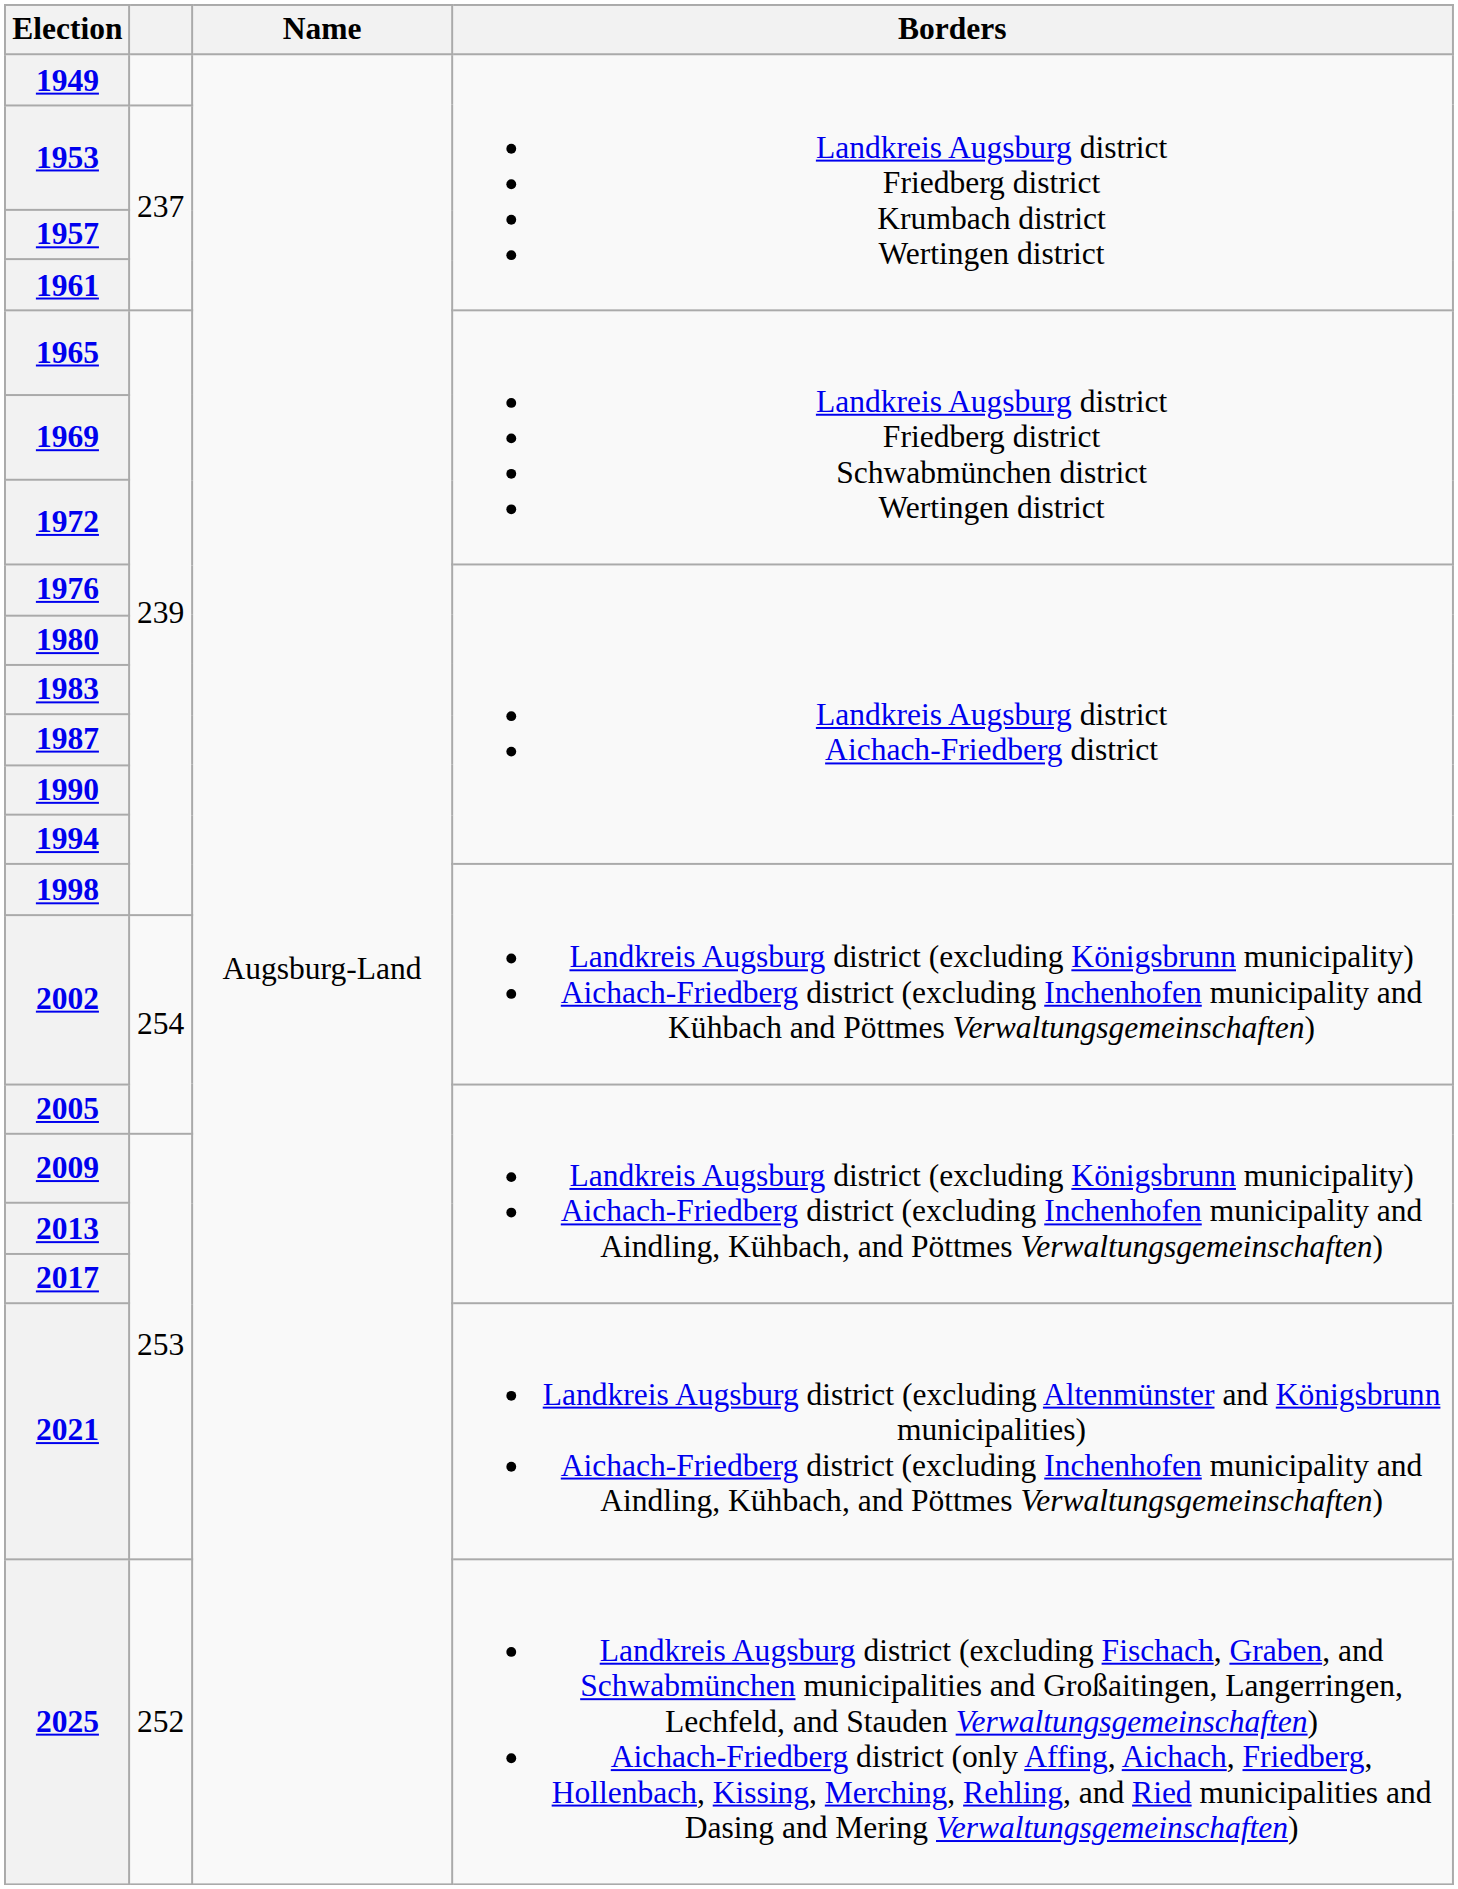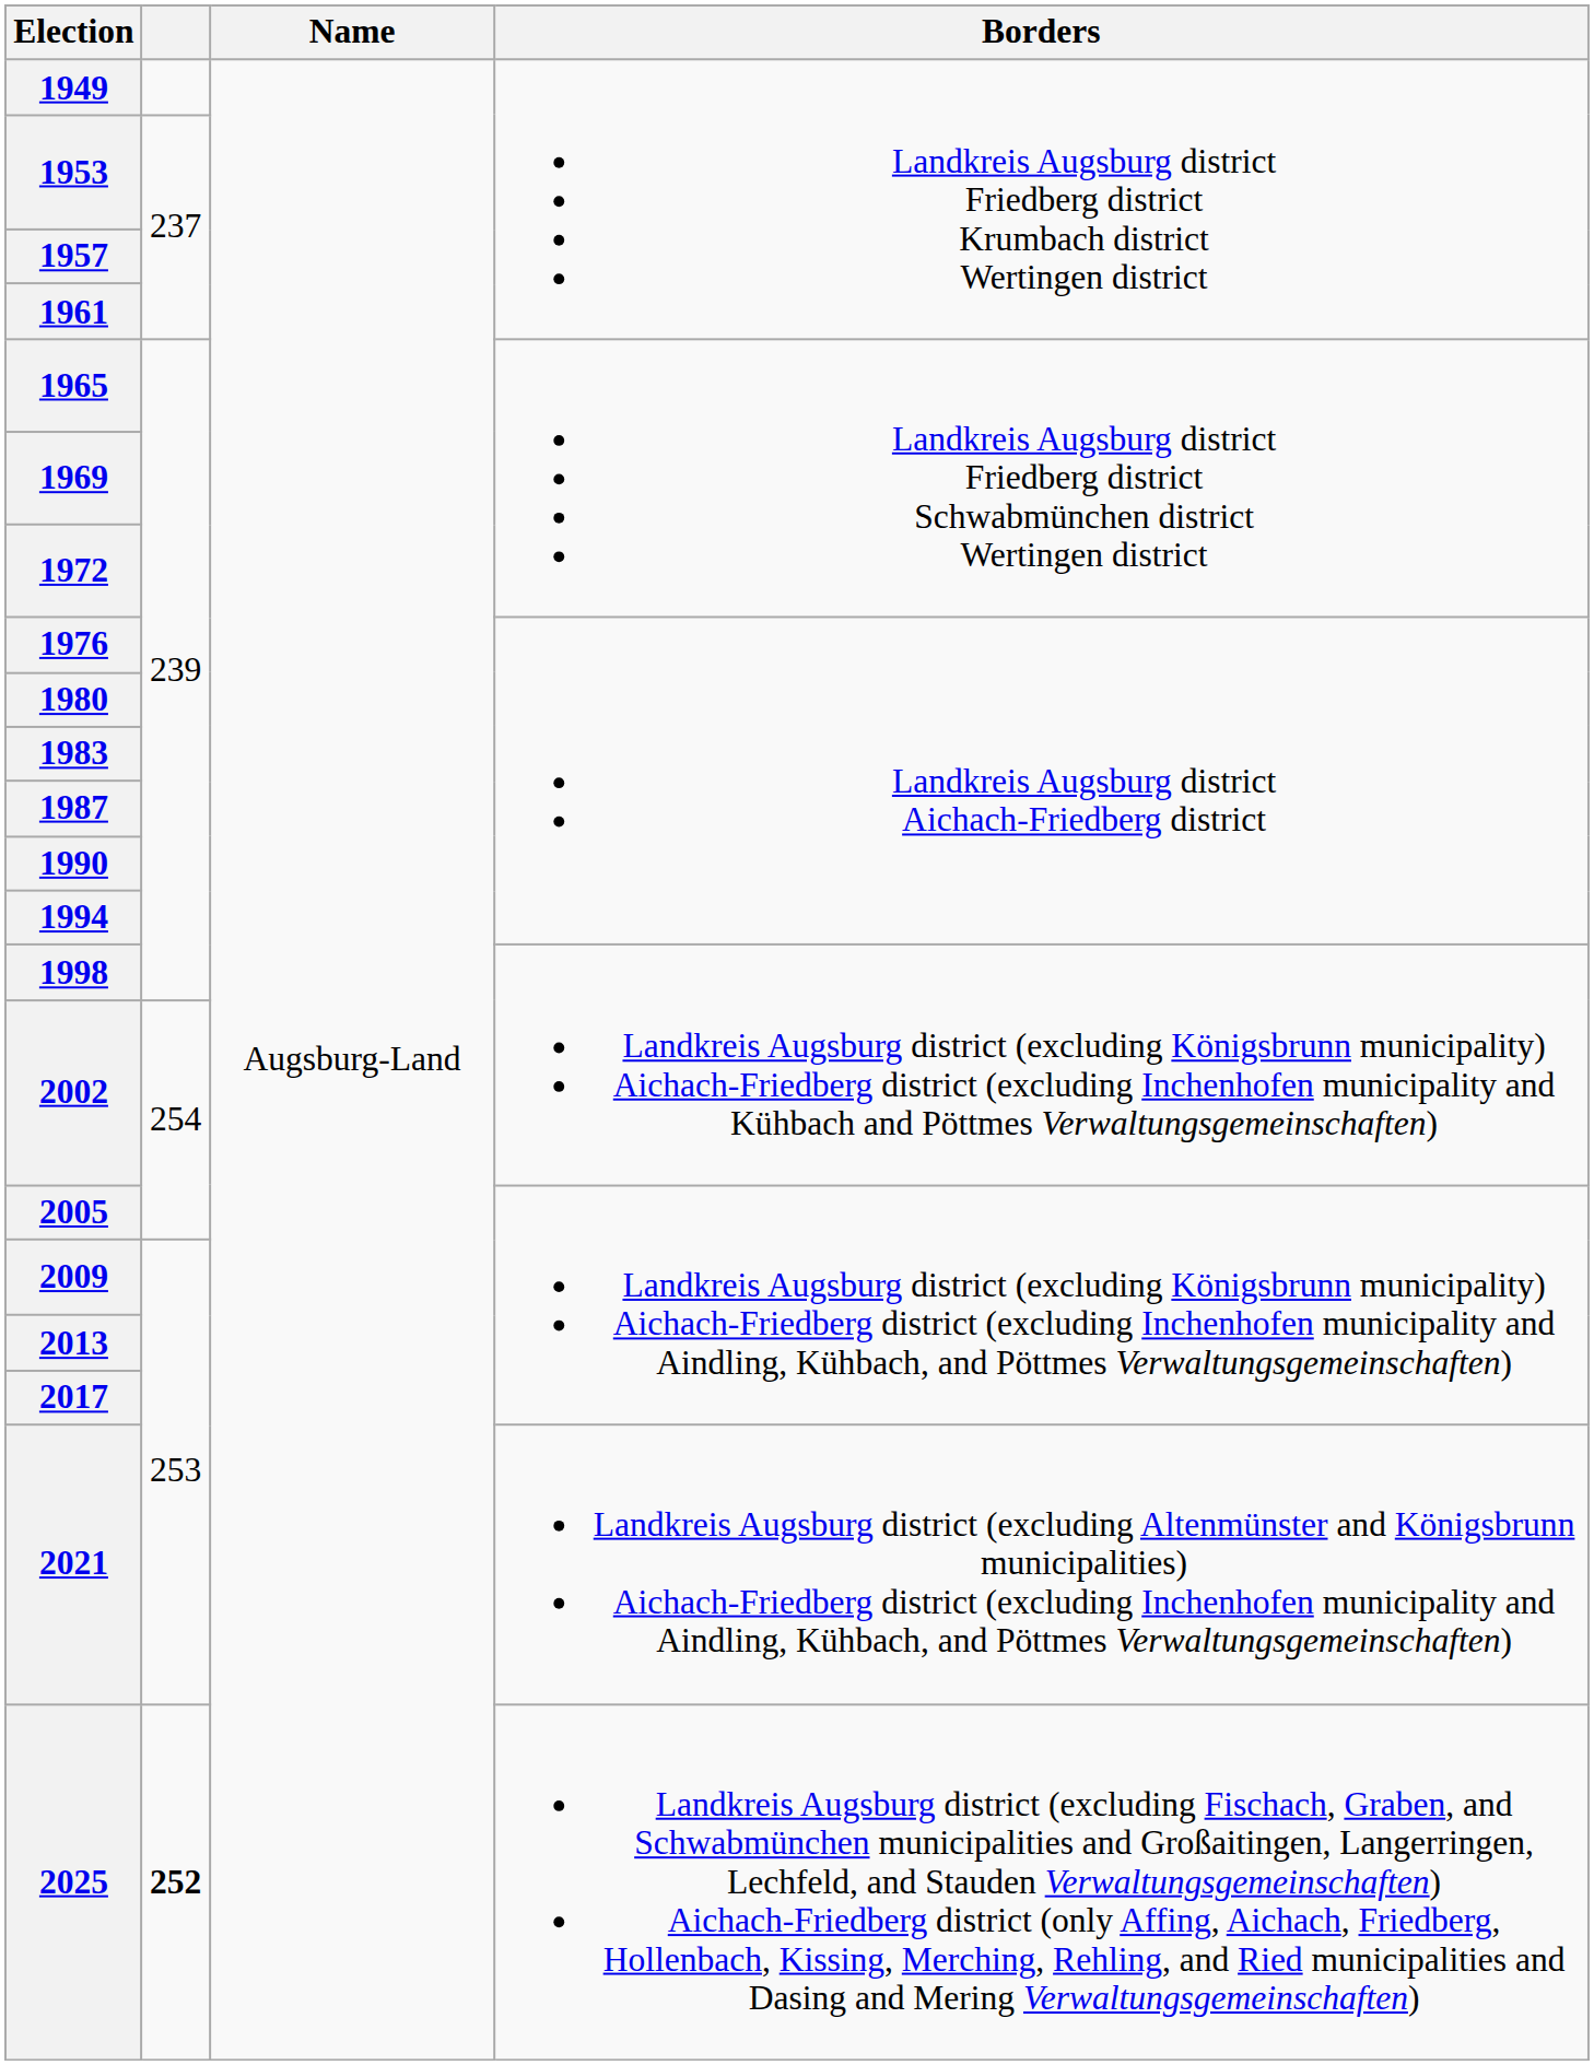2025 | column 2: normal -> bold
